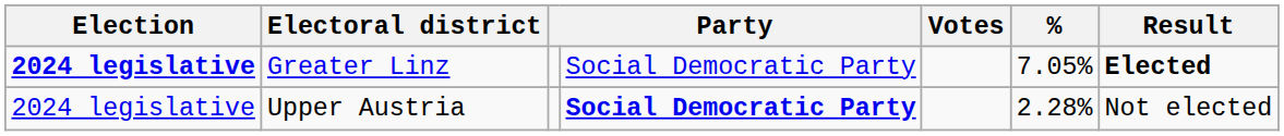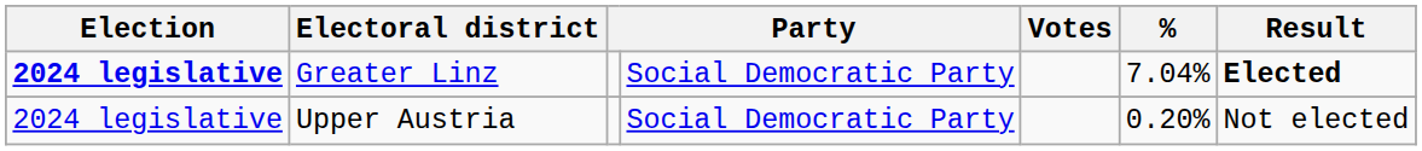Greater Linz | %: 7.05% -> 7.04%
Upper Austria | column 4: bold -> normal
Upper Austria | %: 2.28% -> 0.20%
